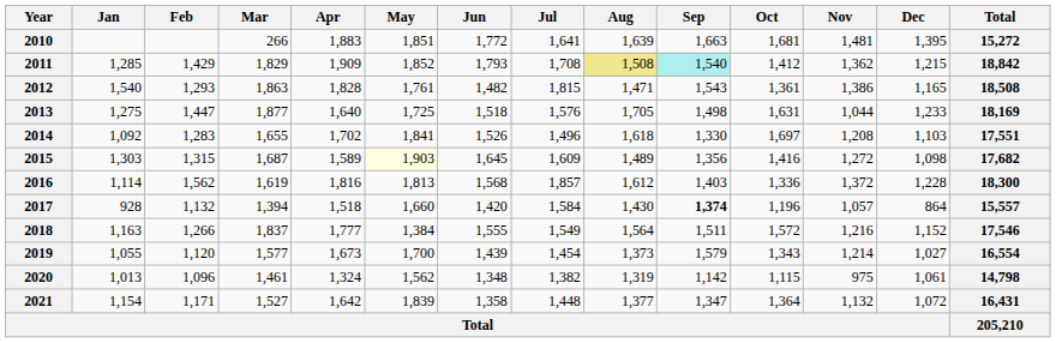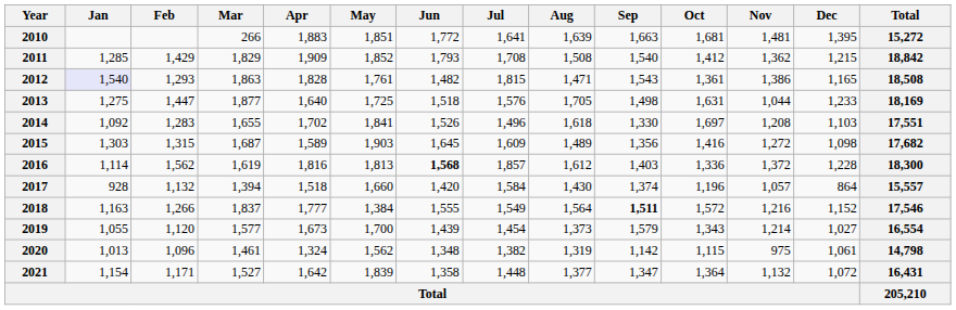2011 | Aug: khaki background -> no background
2011 | Sep: paleturquoise background -> no background
2012 | Jan: no background -> lavender background
2015 | May: lightyellow background -> no background
2016 | Jun: normal -> bold
2017 | Sep: bold -> normal
2018 | Sep: normal -> bold
